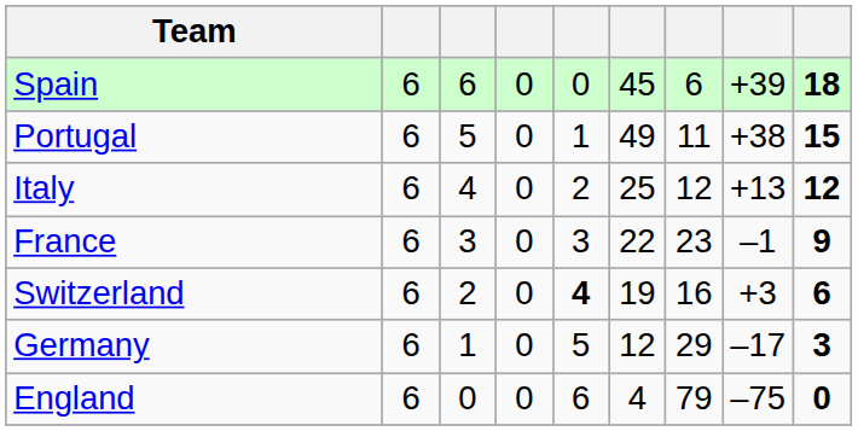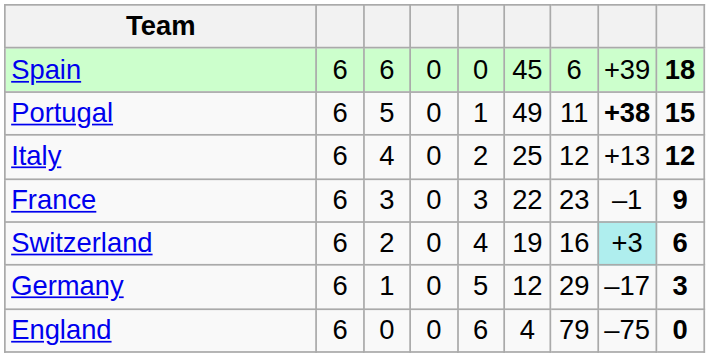Portugal | column 8: normal -> bold
Switzerland | column 5: bold -> normal
Switzerland | column 8: no background -> paleturquoise background
